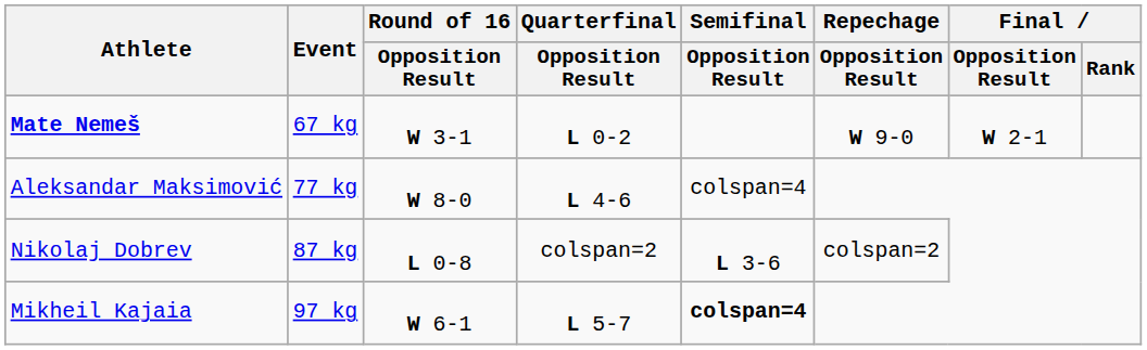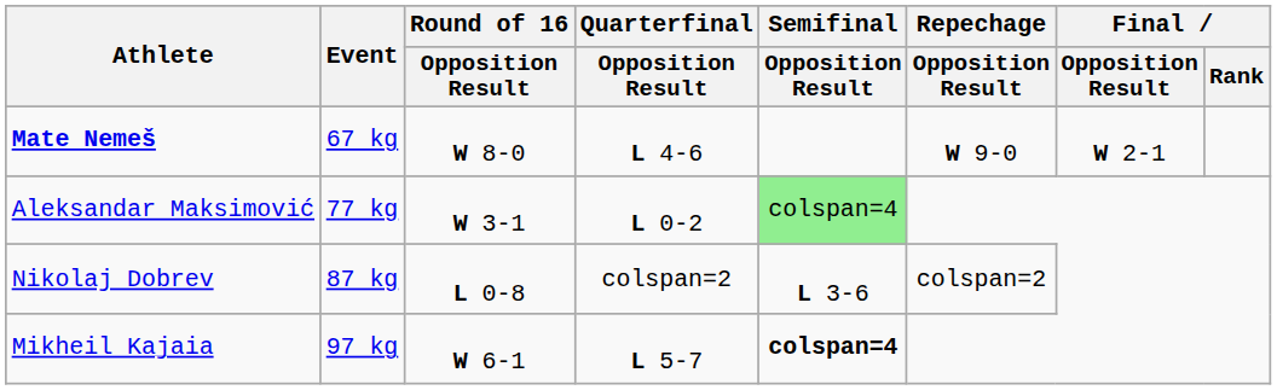Mate Nemeš | Round of 16 / Opposition Result: W 3-1 -> W 8-0
Mate Nemeš | Quarterfinal / Opposition Result: L 0-2 -> L 4-6
Aleksandar Maksimović | Round of 16 / Opposition Result: W 8-0 -> W 3-1
Aleksandar Maksimović | Quarterfinal / Opposition Result: L 4-6 -> L 0-2
Aleksandar Maksimović | Semifinal / Opposition Result: no background -> lightgreen background
